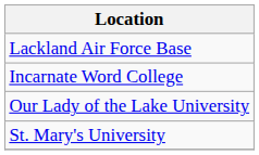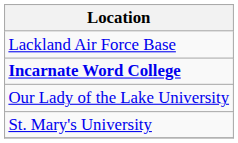row 3 | column 1: normal -> bold
